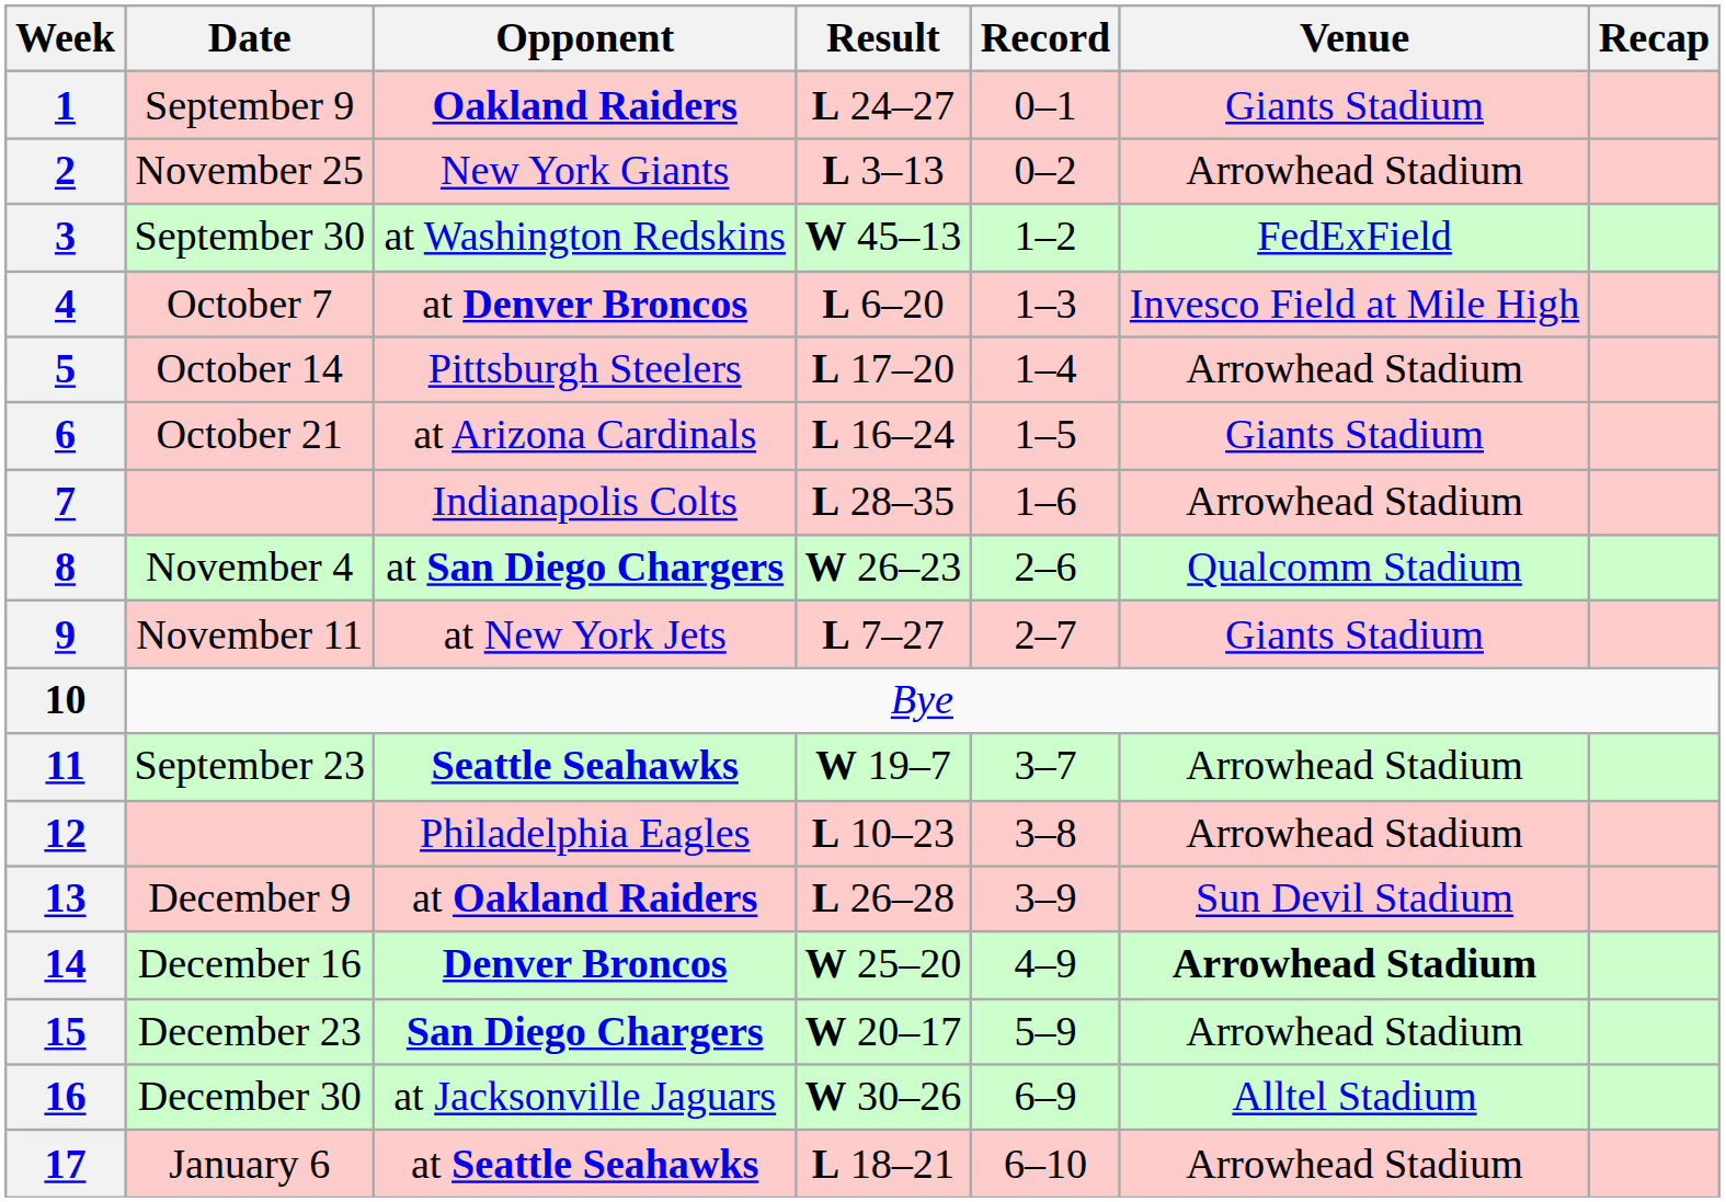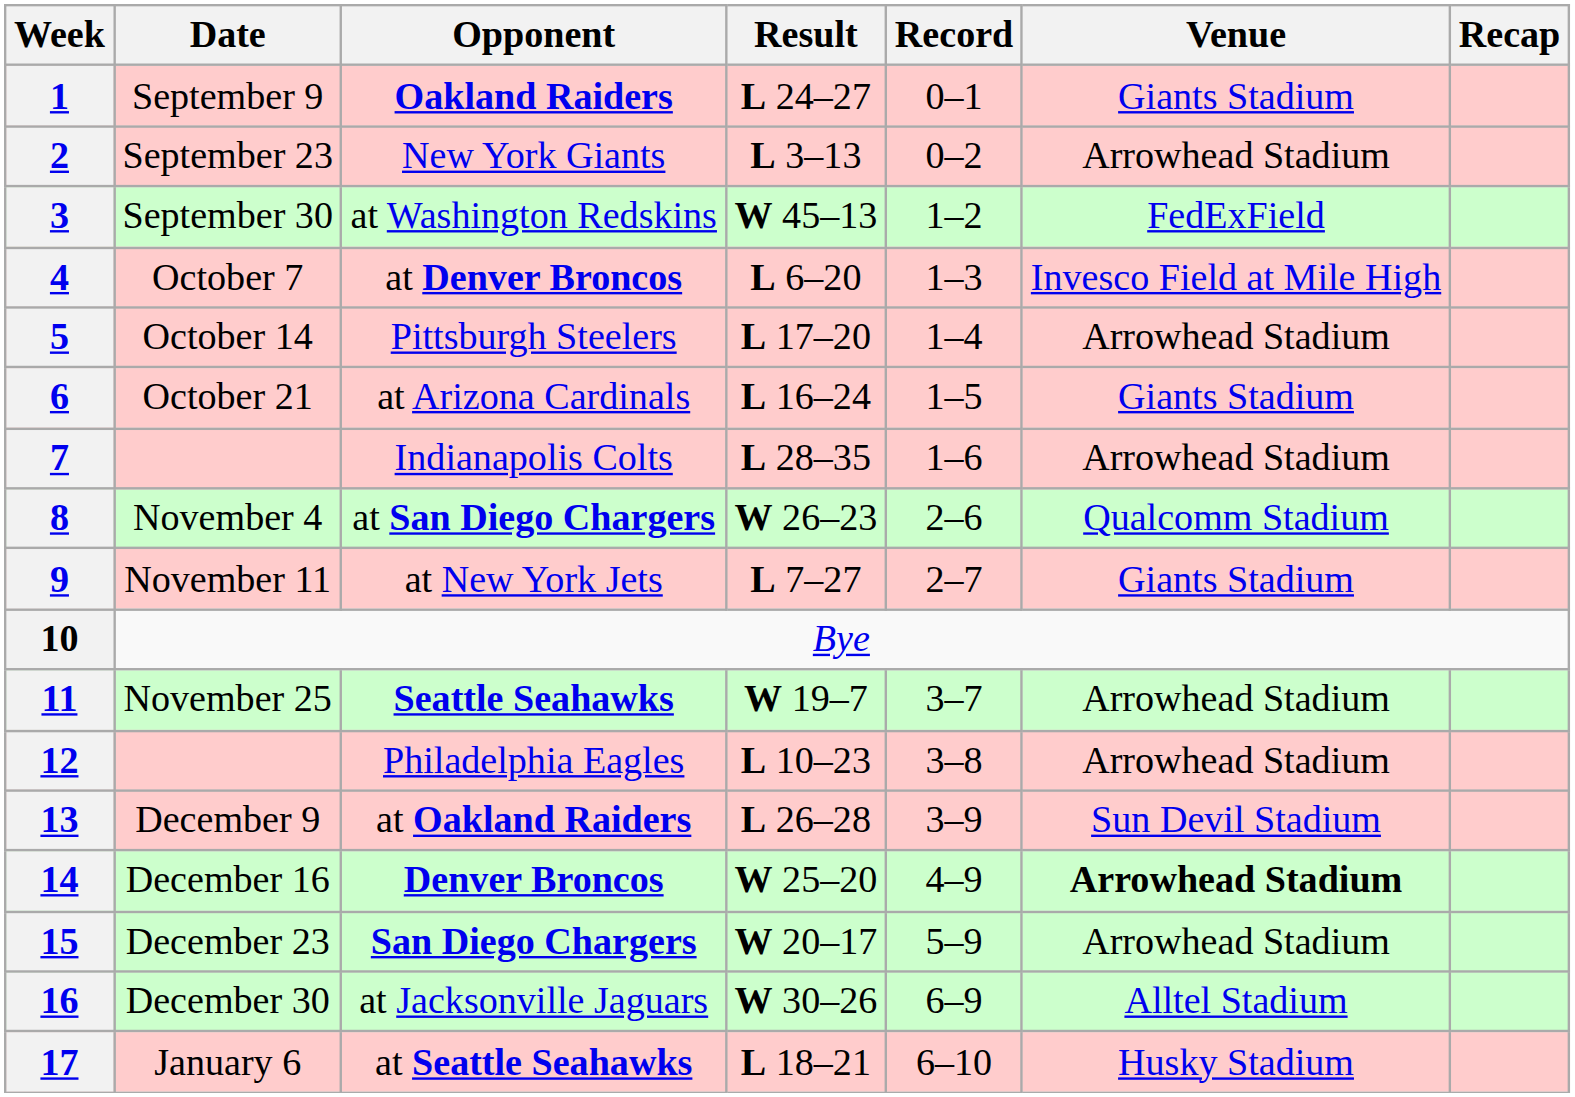2 | Date: November 25 -> September 23
11 | Date: September 23 -> November 25
17 | Venue: Arrowhead Stadium -> Husky Stadium
